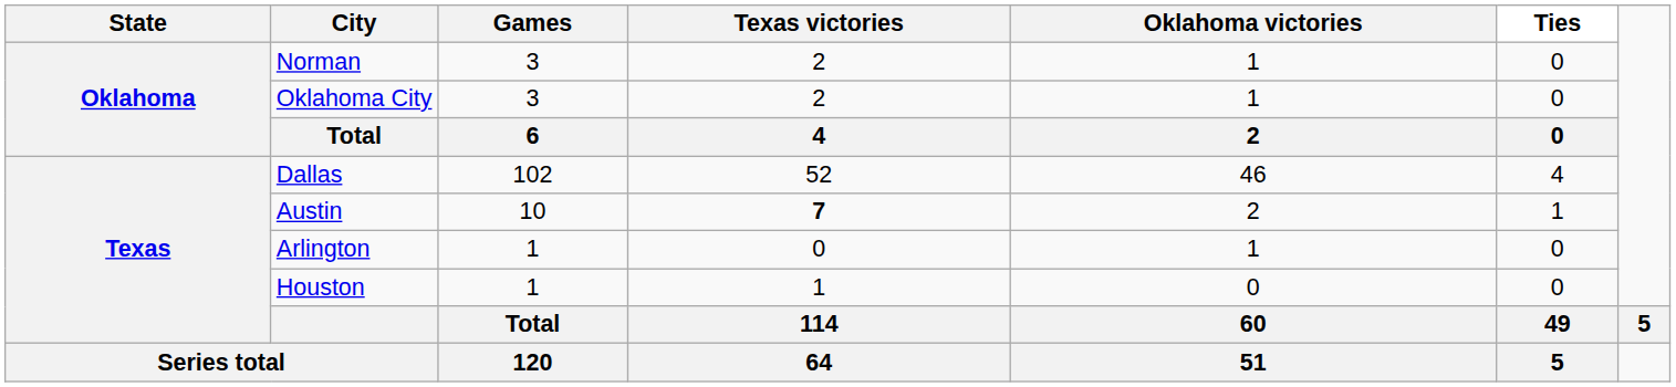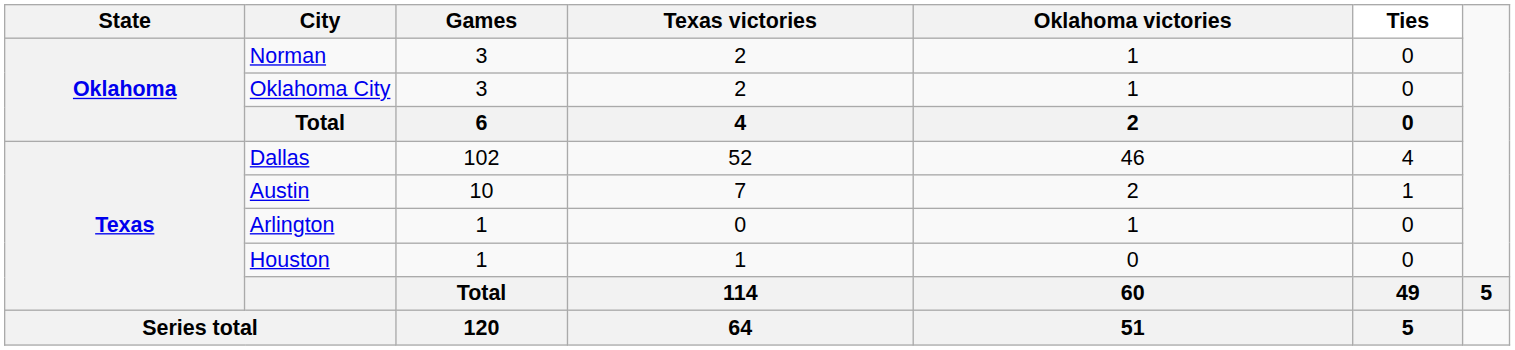Austin | Texas victories: bold -> normal
